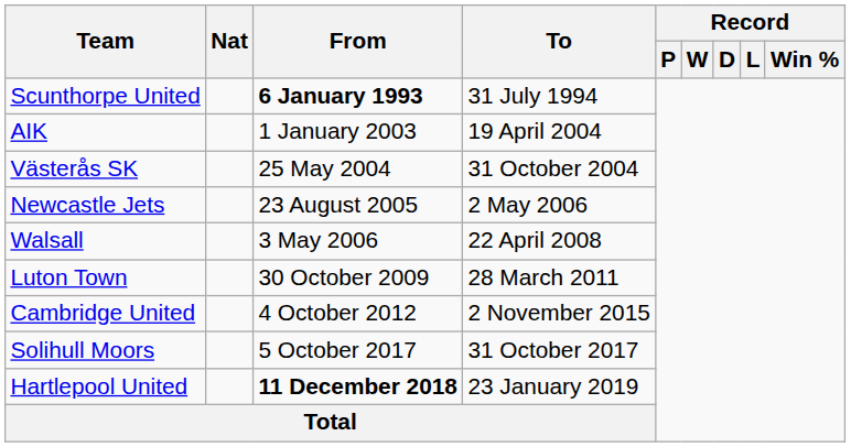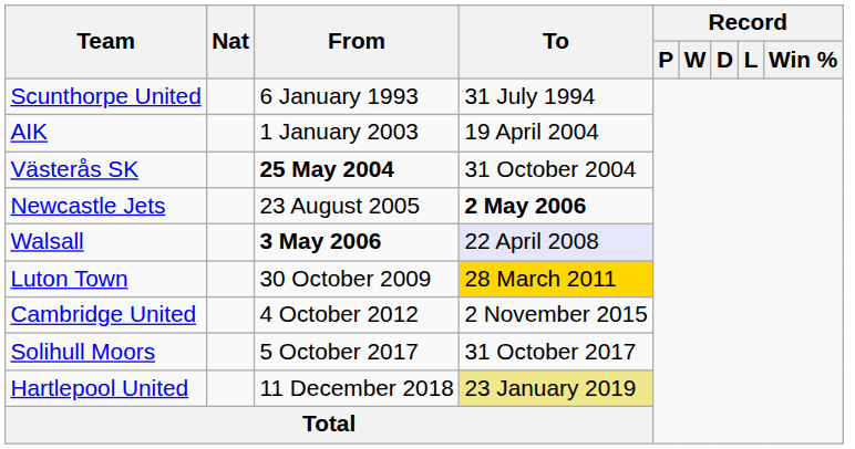Scunthorpe United | From: bold -> normal
Västerås SK | From: normal -> bold
Newcastle Jets | To: normal -> bold
Walsall | From: normal -> bold
Walsall | To: no background -> lavender background
Luton Town | To: no background -> gold background
Hartlepool United | From: bold -> normal
Hartlepool United | To: no background -> khaki background
